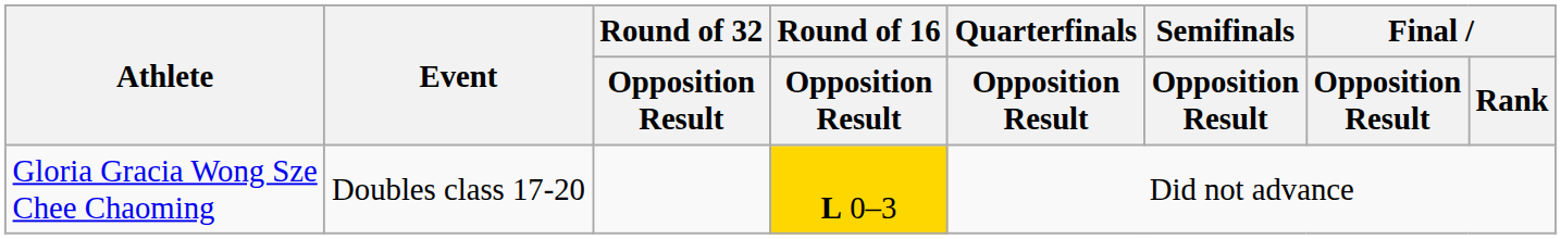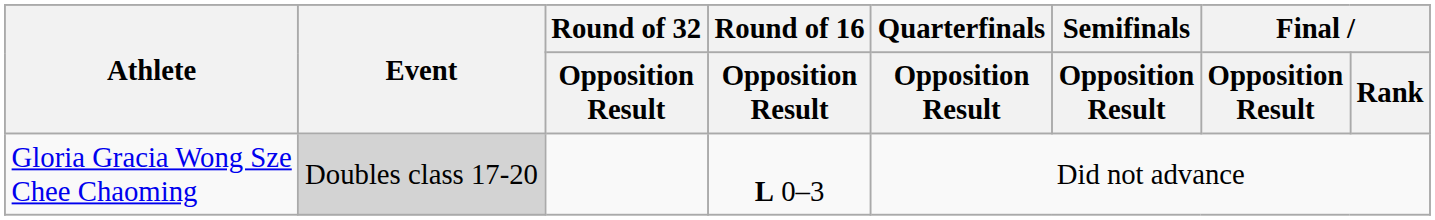Gloria Gracia Wong Sze Chee Chaoming | Event: no background -> lightgrey background
Gloria Gracia Wong Sze Chee Chaoming | Round of 16 / Opposition Result: gold background -> no background
